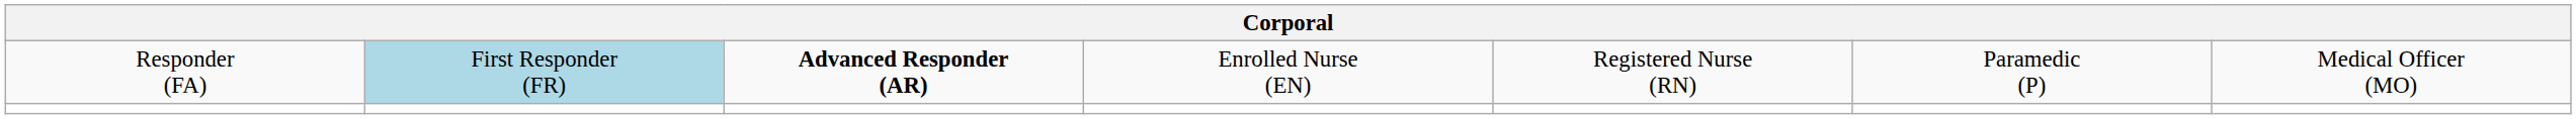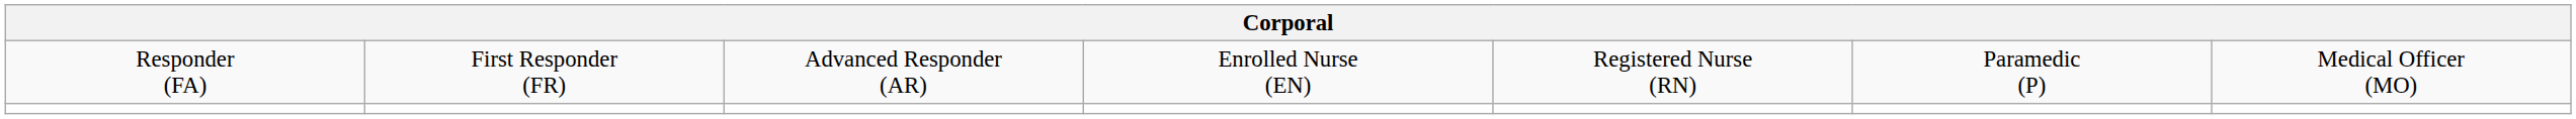Responder (FA) | column 2: lightblue background -> no background
Responder (FA) | column 3: bold -> normal
